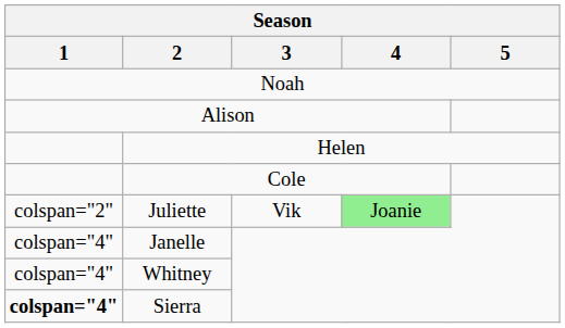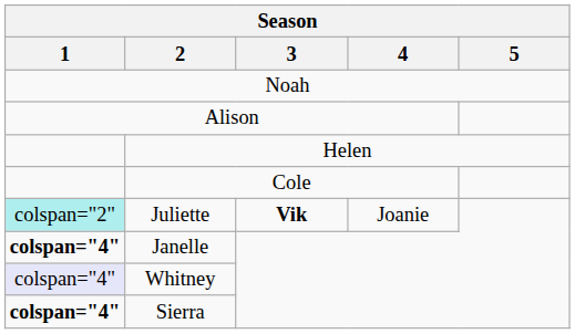Juliette | 1: no background -> paleturquoise background
Juliette | 3: normal -> bold
Juliette | 4: lightgreen background -> no background
Janelle | 1: normal -> bold
Whitney | 1: no background -> lavender background
